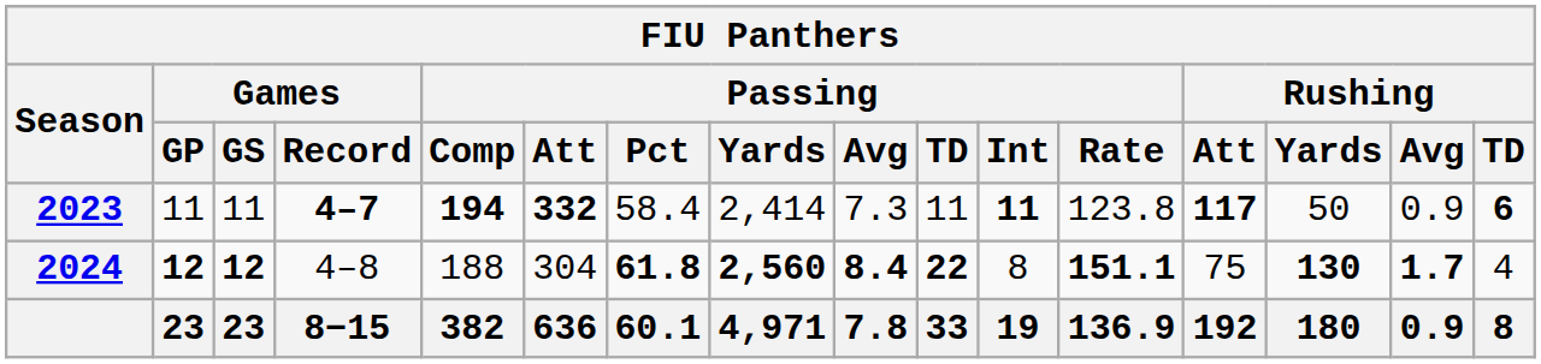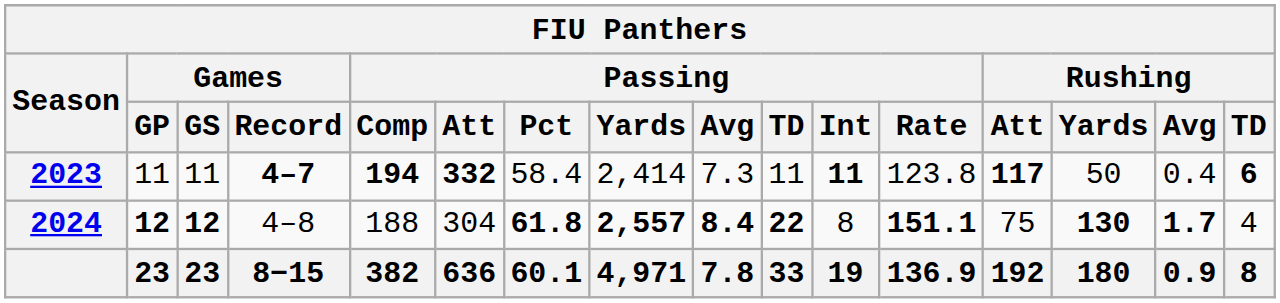2023 | FIU Panthers / Rushing / Avg: 0.9 -> 0.4
2024 | FIU Panthers / Passing / Yards: 2,560 -> 2,557
